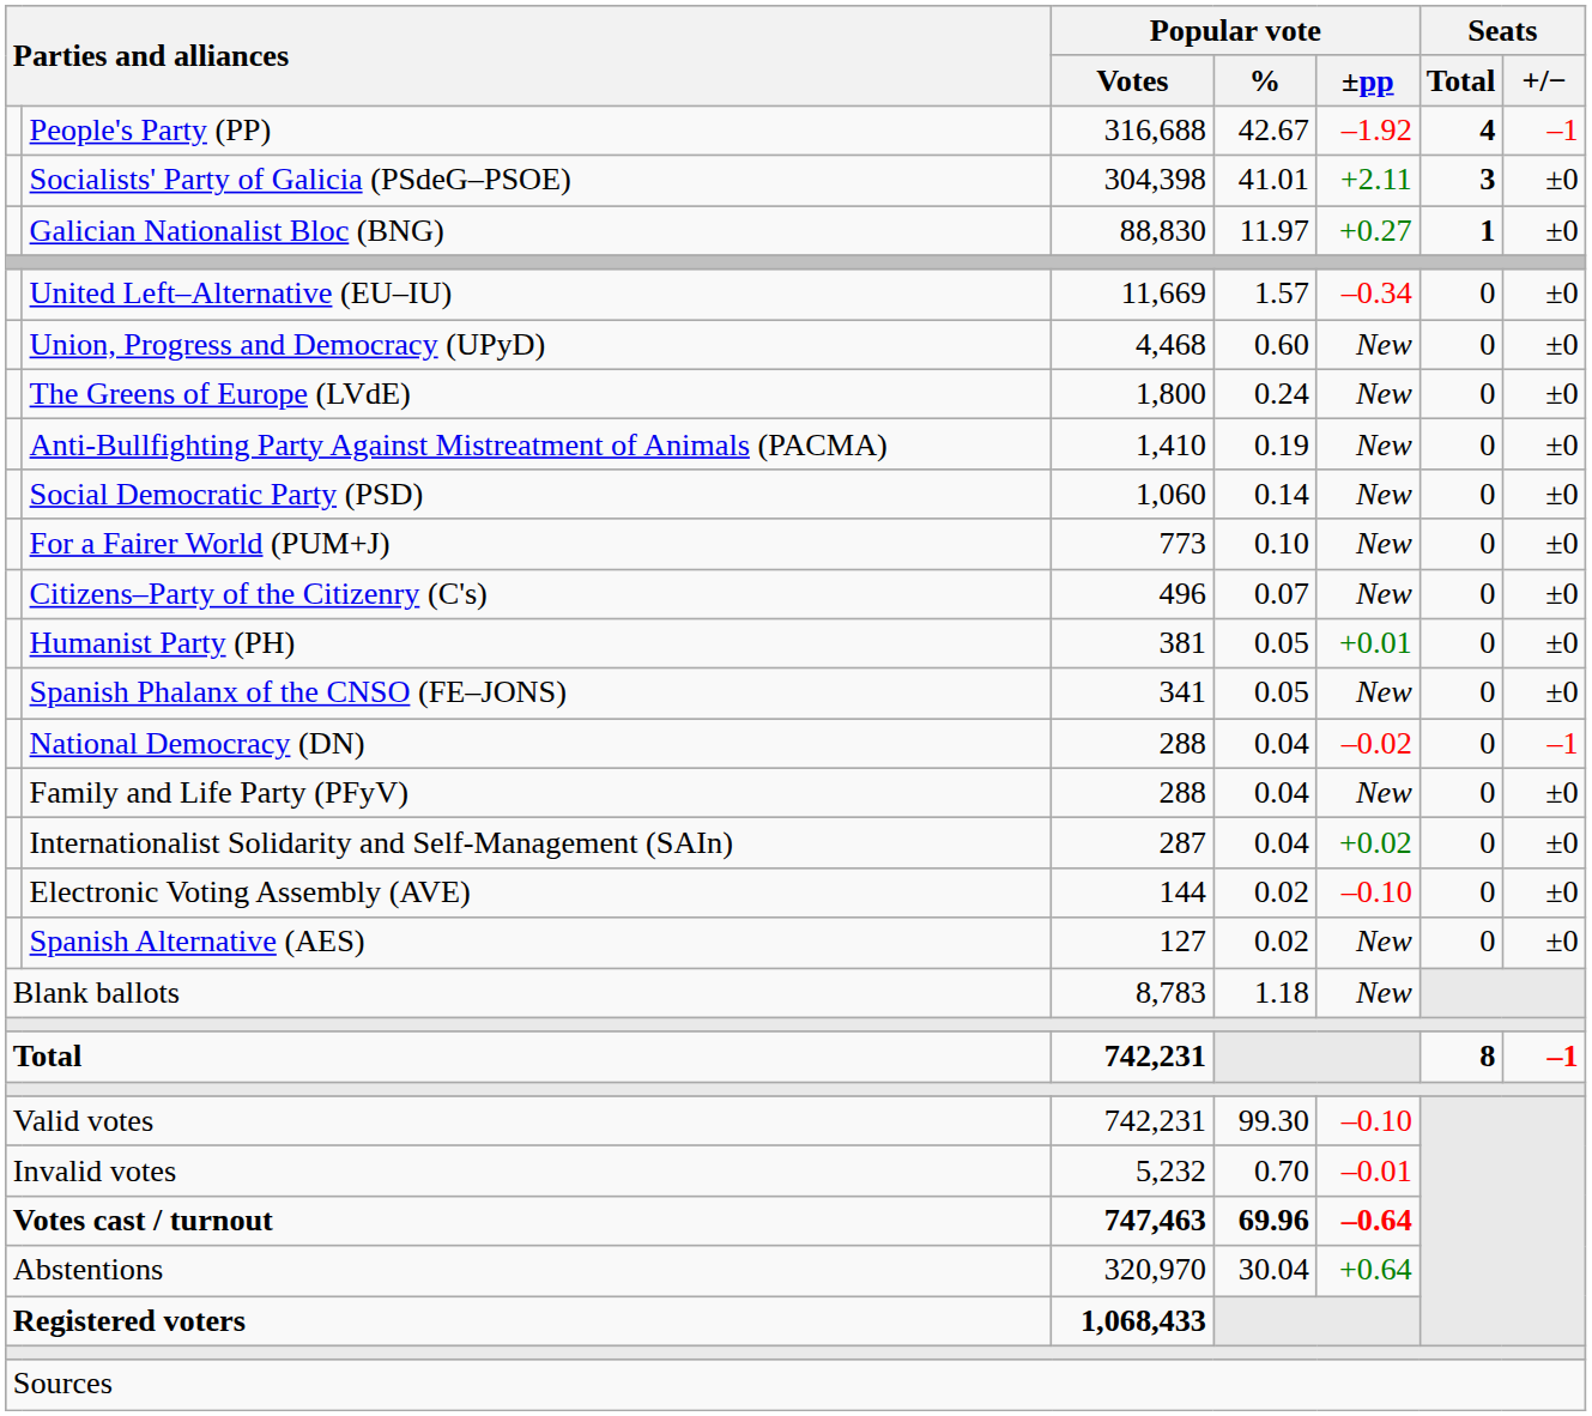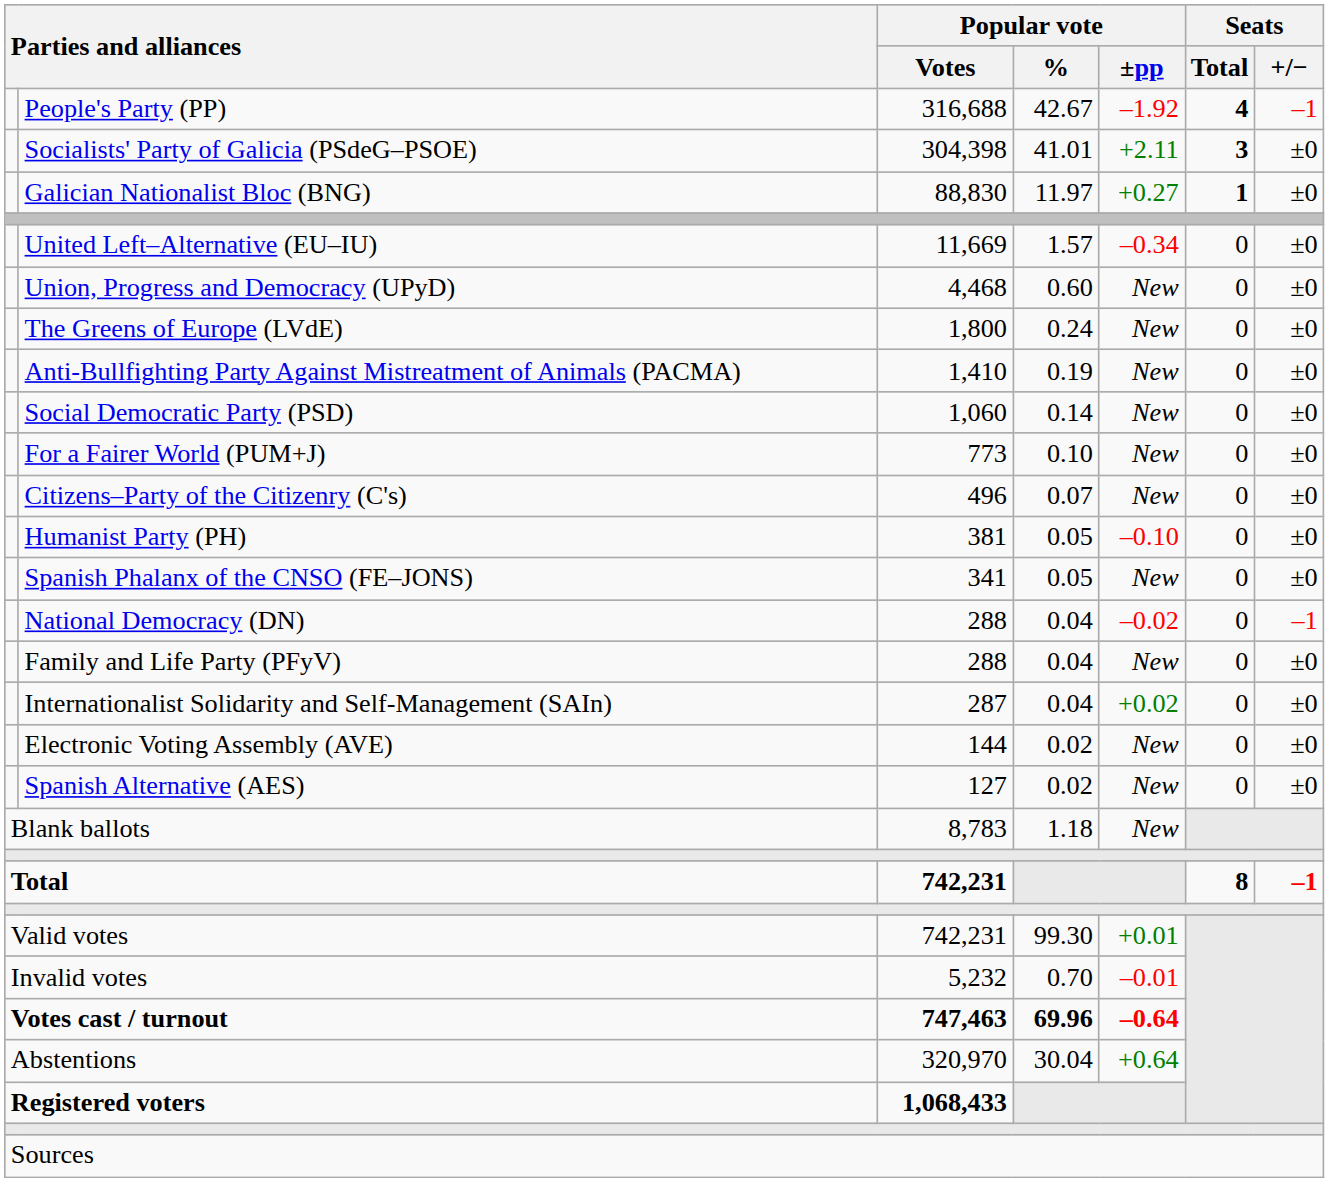Humanist Party (PH) | Popular vote / ±pp: +0.01 -> –0.10
Electronic Voting Assembly (AVE) | Popular vote / ±pp: –0.10 -> New
Valid votes | Popular vote / ±pp: –0.10 -> +0.01
